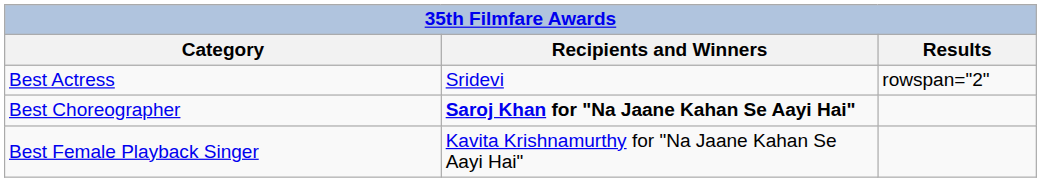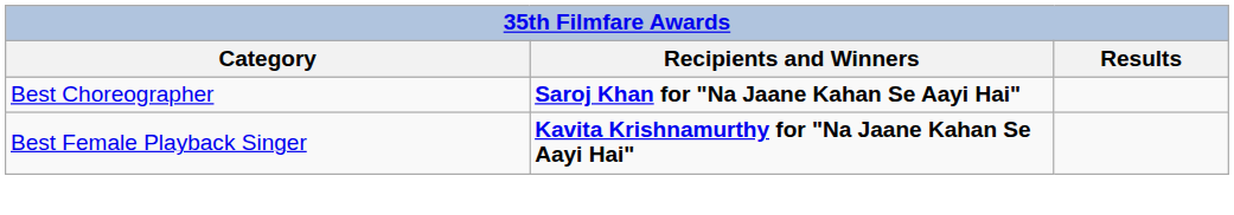- row: Best Actress | Sridevi | rowspan="2"
Best Female Playback Singer | Recipients and Winners: normal -> bold
